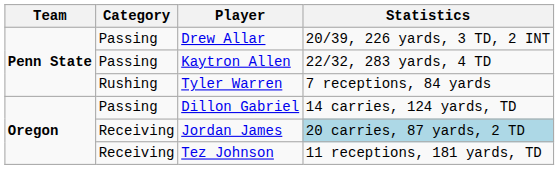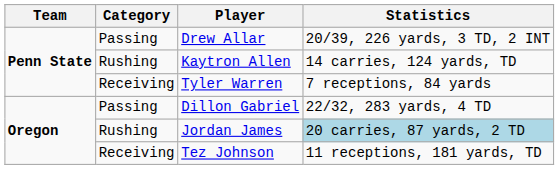Kaytron Allen | Category: Passing -> Rushing
Kaytron Allen | Statistics: 22/32, 283 yards, 4 TD -> 14 carries, 124 yards, TD
Tyler Warren | Category: Rushing -> Receiving
Dillon Gabriel | Statistics: 14 carries, 124 yards, TD -> 22/32, 283 yards, 4 TD
Jordan James | Category: Receiving -> Rushing
